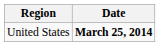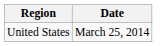United States | Date: bold -> normal
